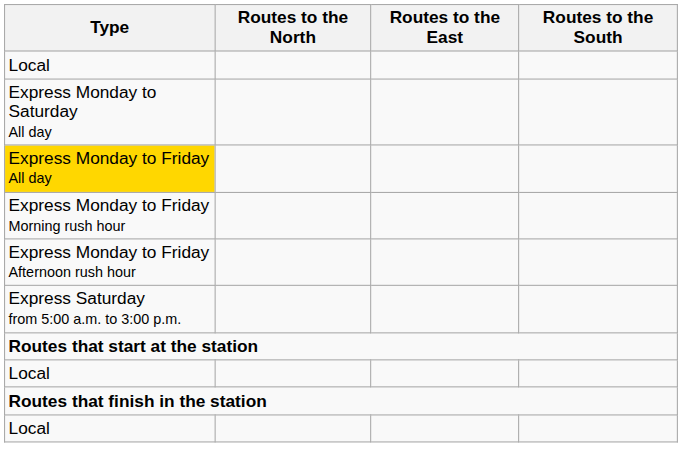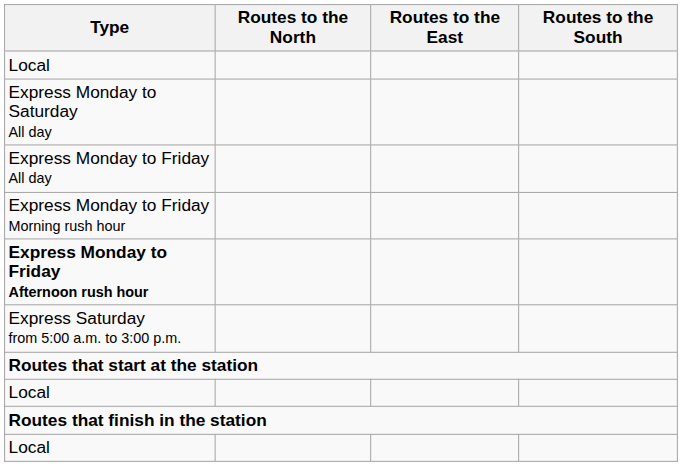Express Monday to Friday All day | Type: gold background -> no background
Express Monday to Friday Afternoon rush hour | Type: normal -> bold
